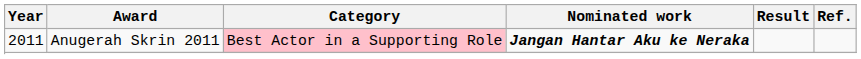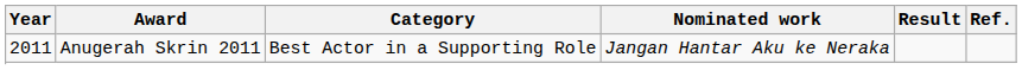Anugerah Skrin 2011 | Category: pink background -> no background
Anugerah Skrin 2011 | Nominated work: bold -> normal
